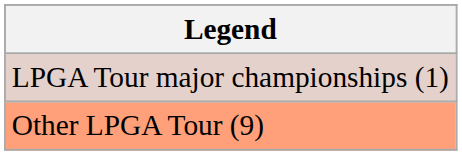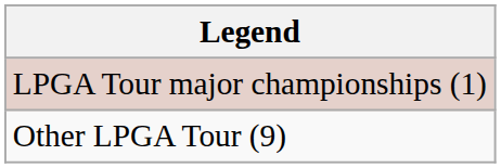row 3 | column 1: lightsalmon background -> no background
